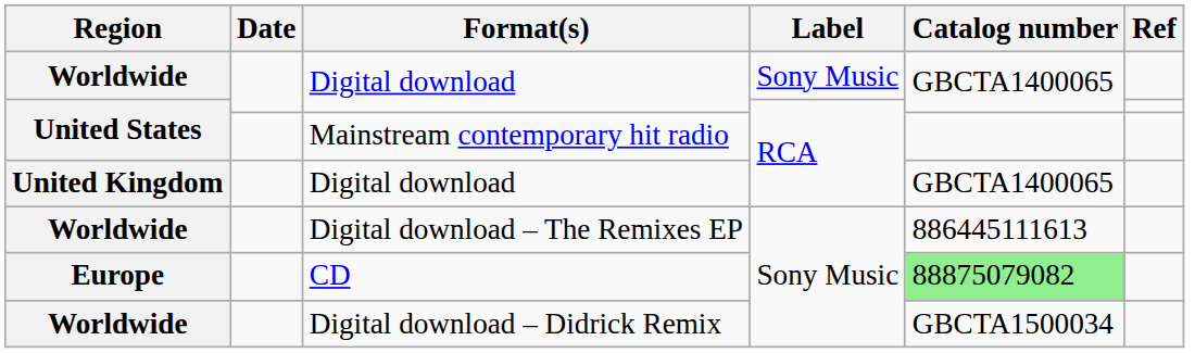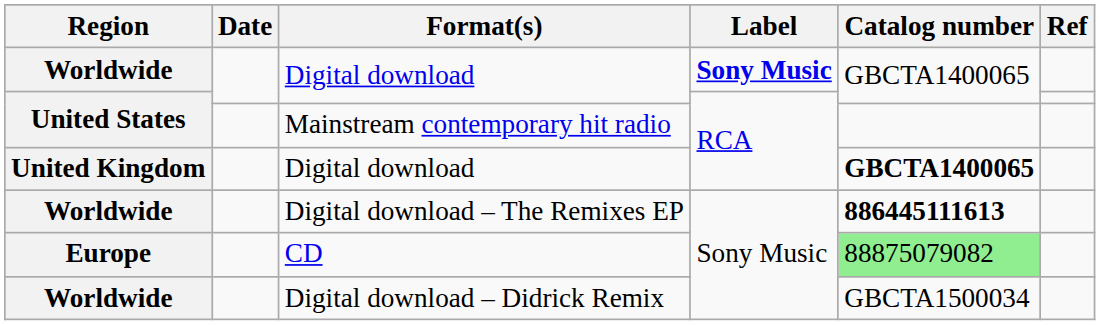Worldwide / Digital download | Label: normal -> bold
United Kingdom / Digital download | Catalog number: normal -> bold
Digital download – The Remixes EP | Catalog number: normal -> bold
